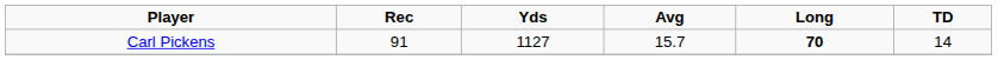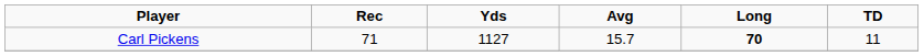Carl Pickens | Rec: 91 -> 71
Carl Pickens | TD: 14 -> 11
